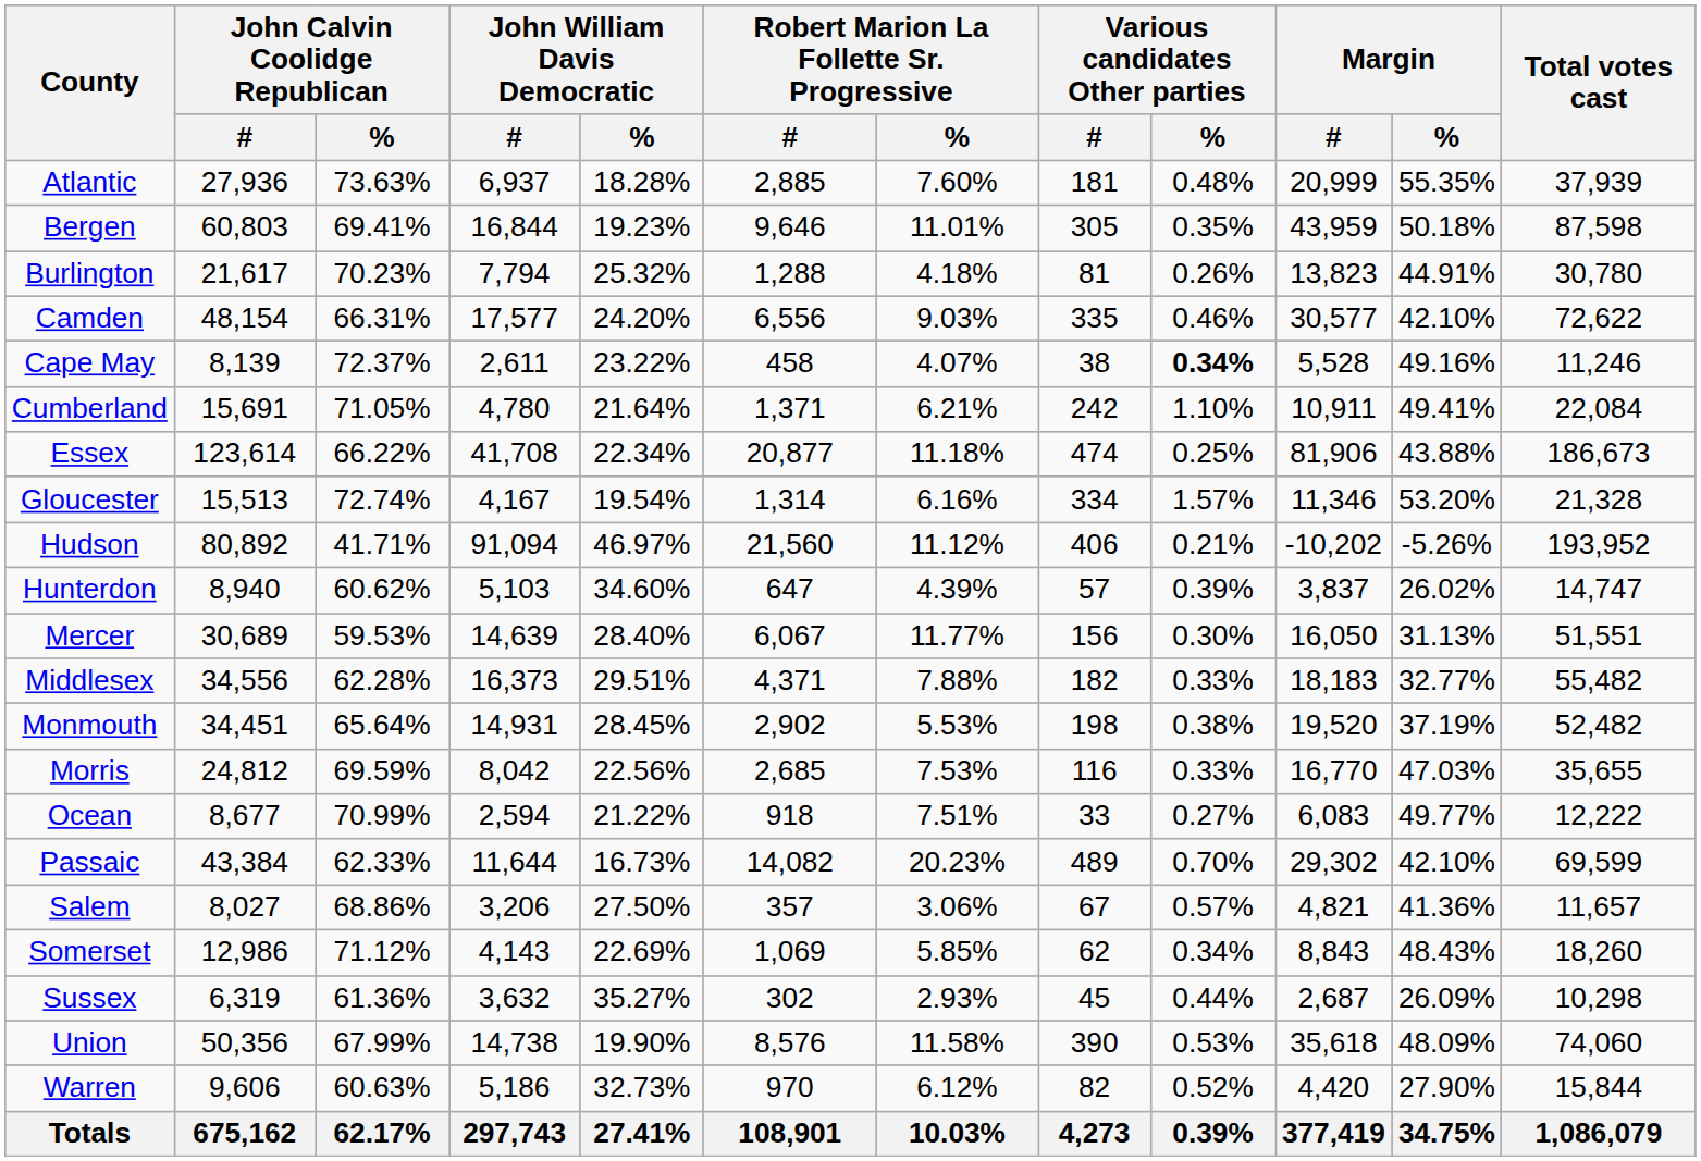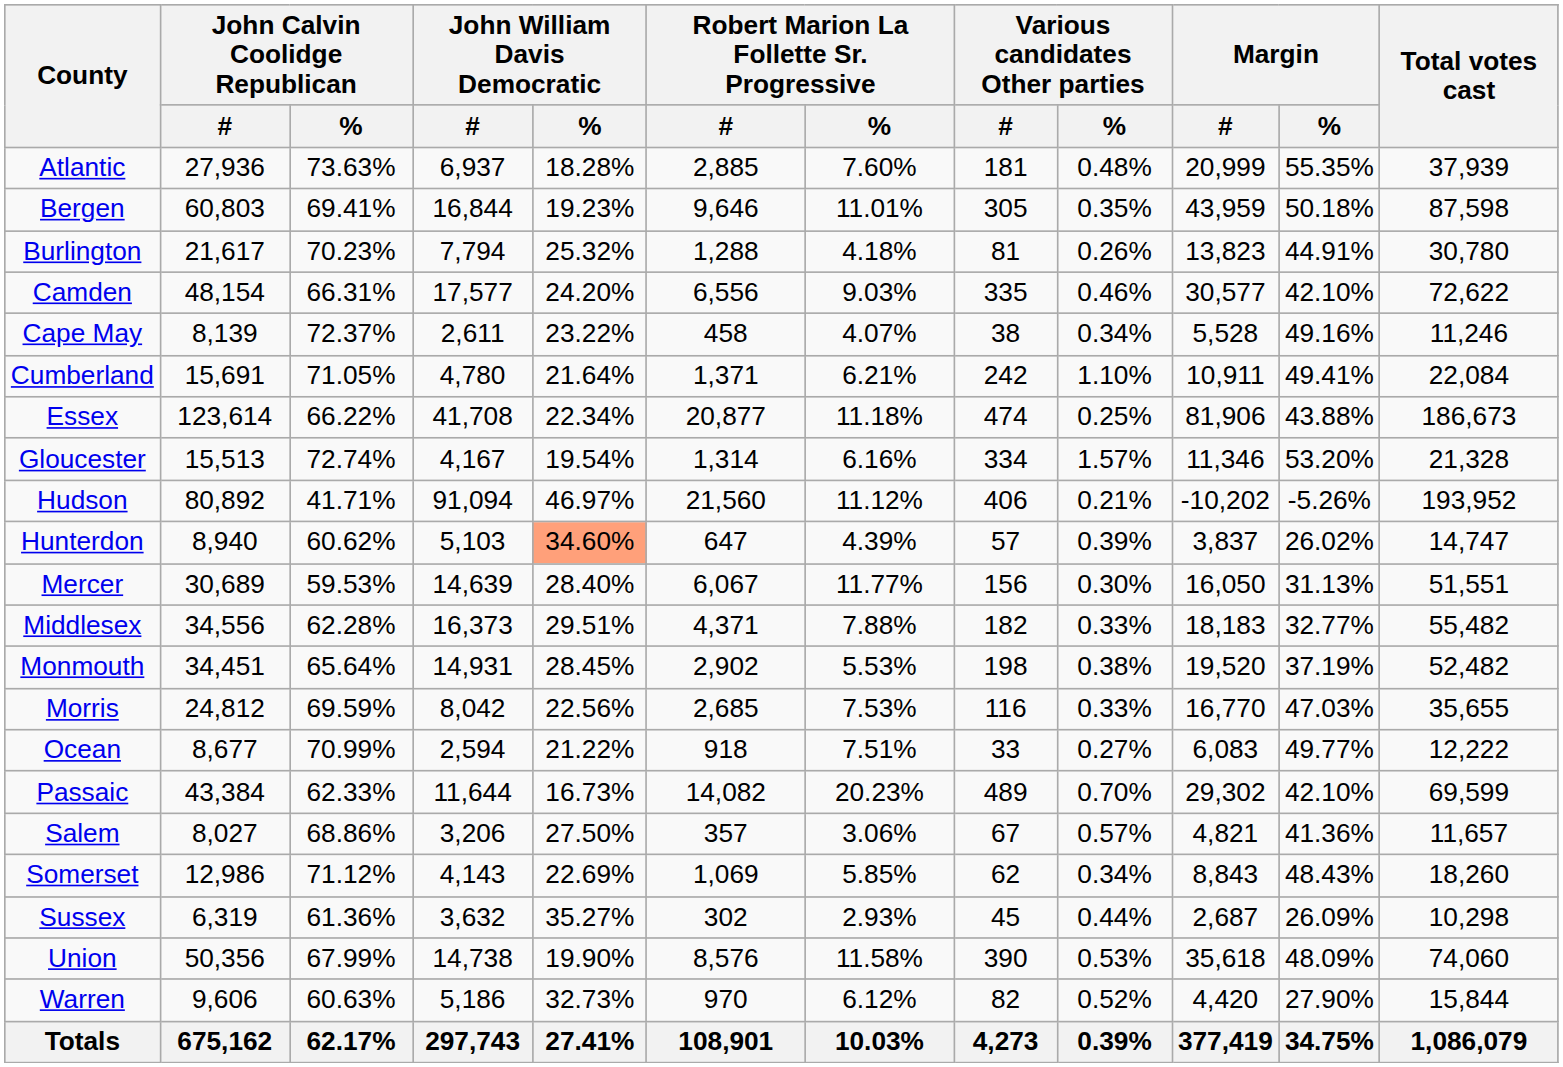Cape May | Various candidates Other parties / %: bold -> normal
Hunterdon | John William Davis Democratic / %: no background -> lightsalmon background
